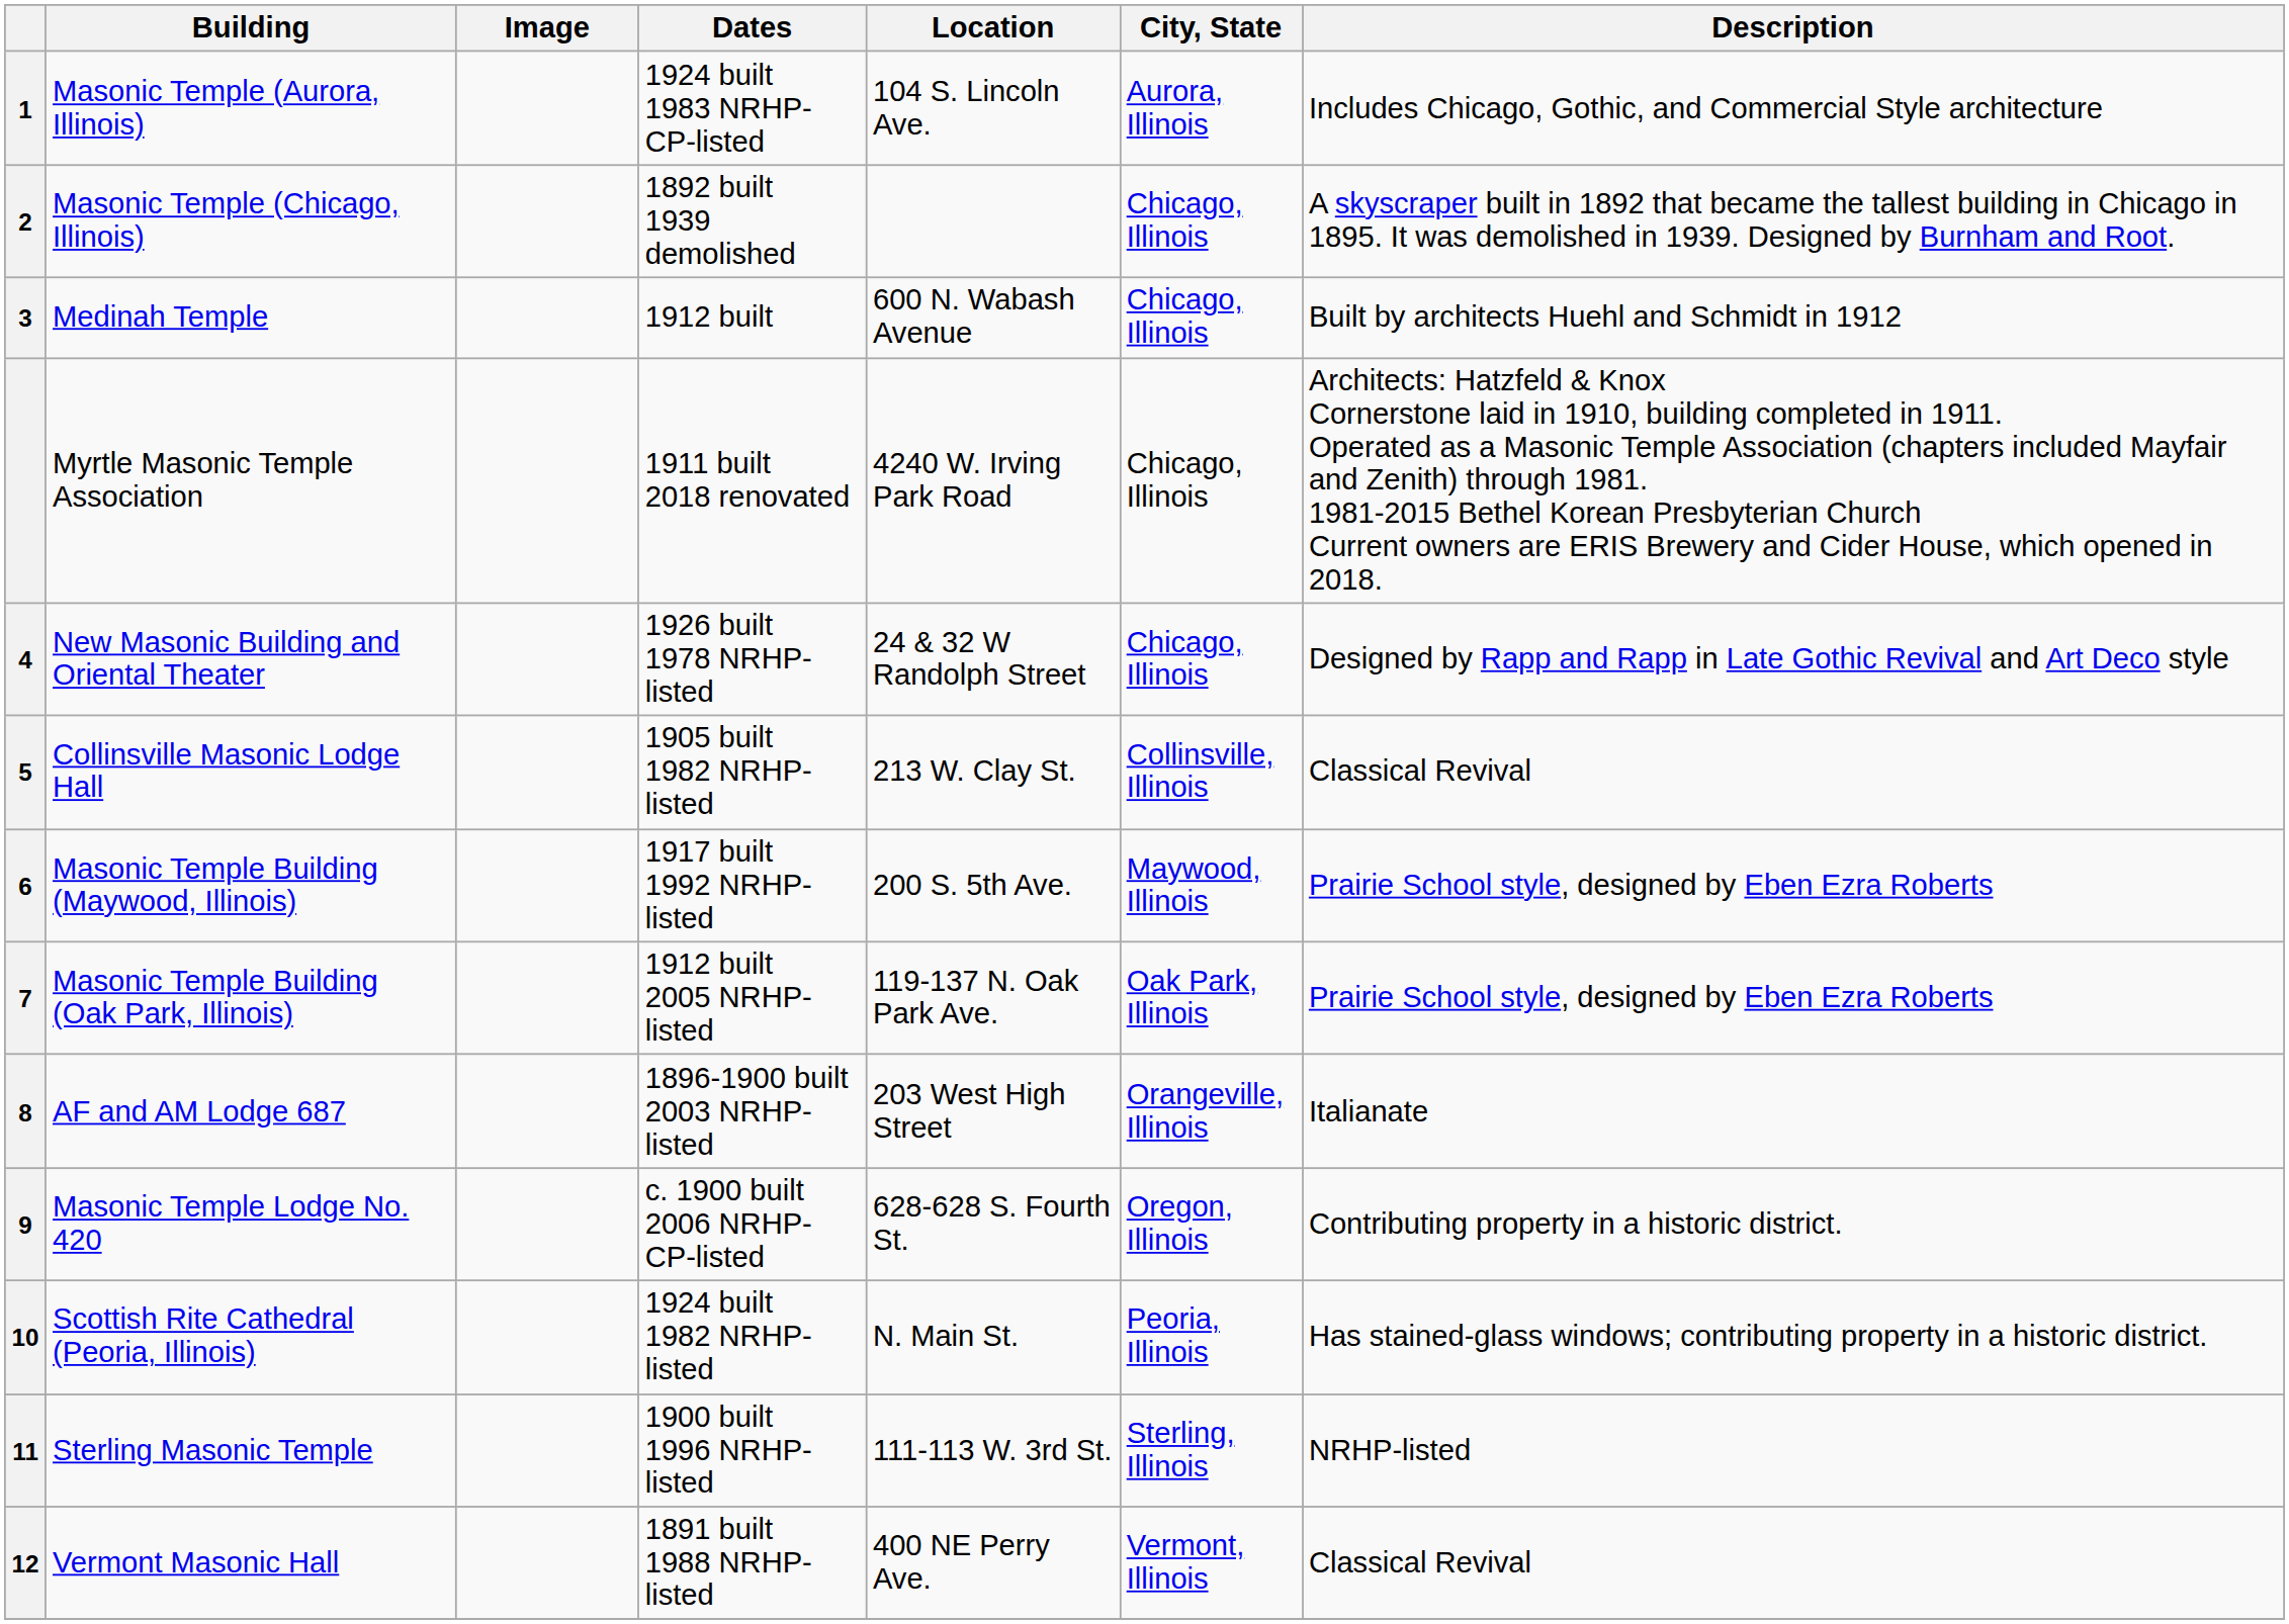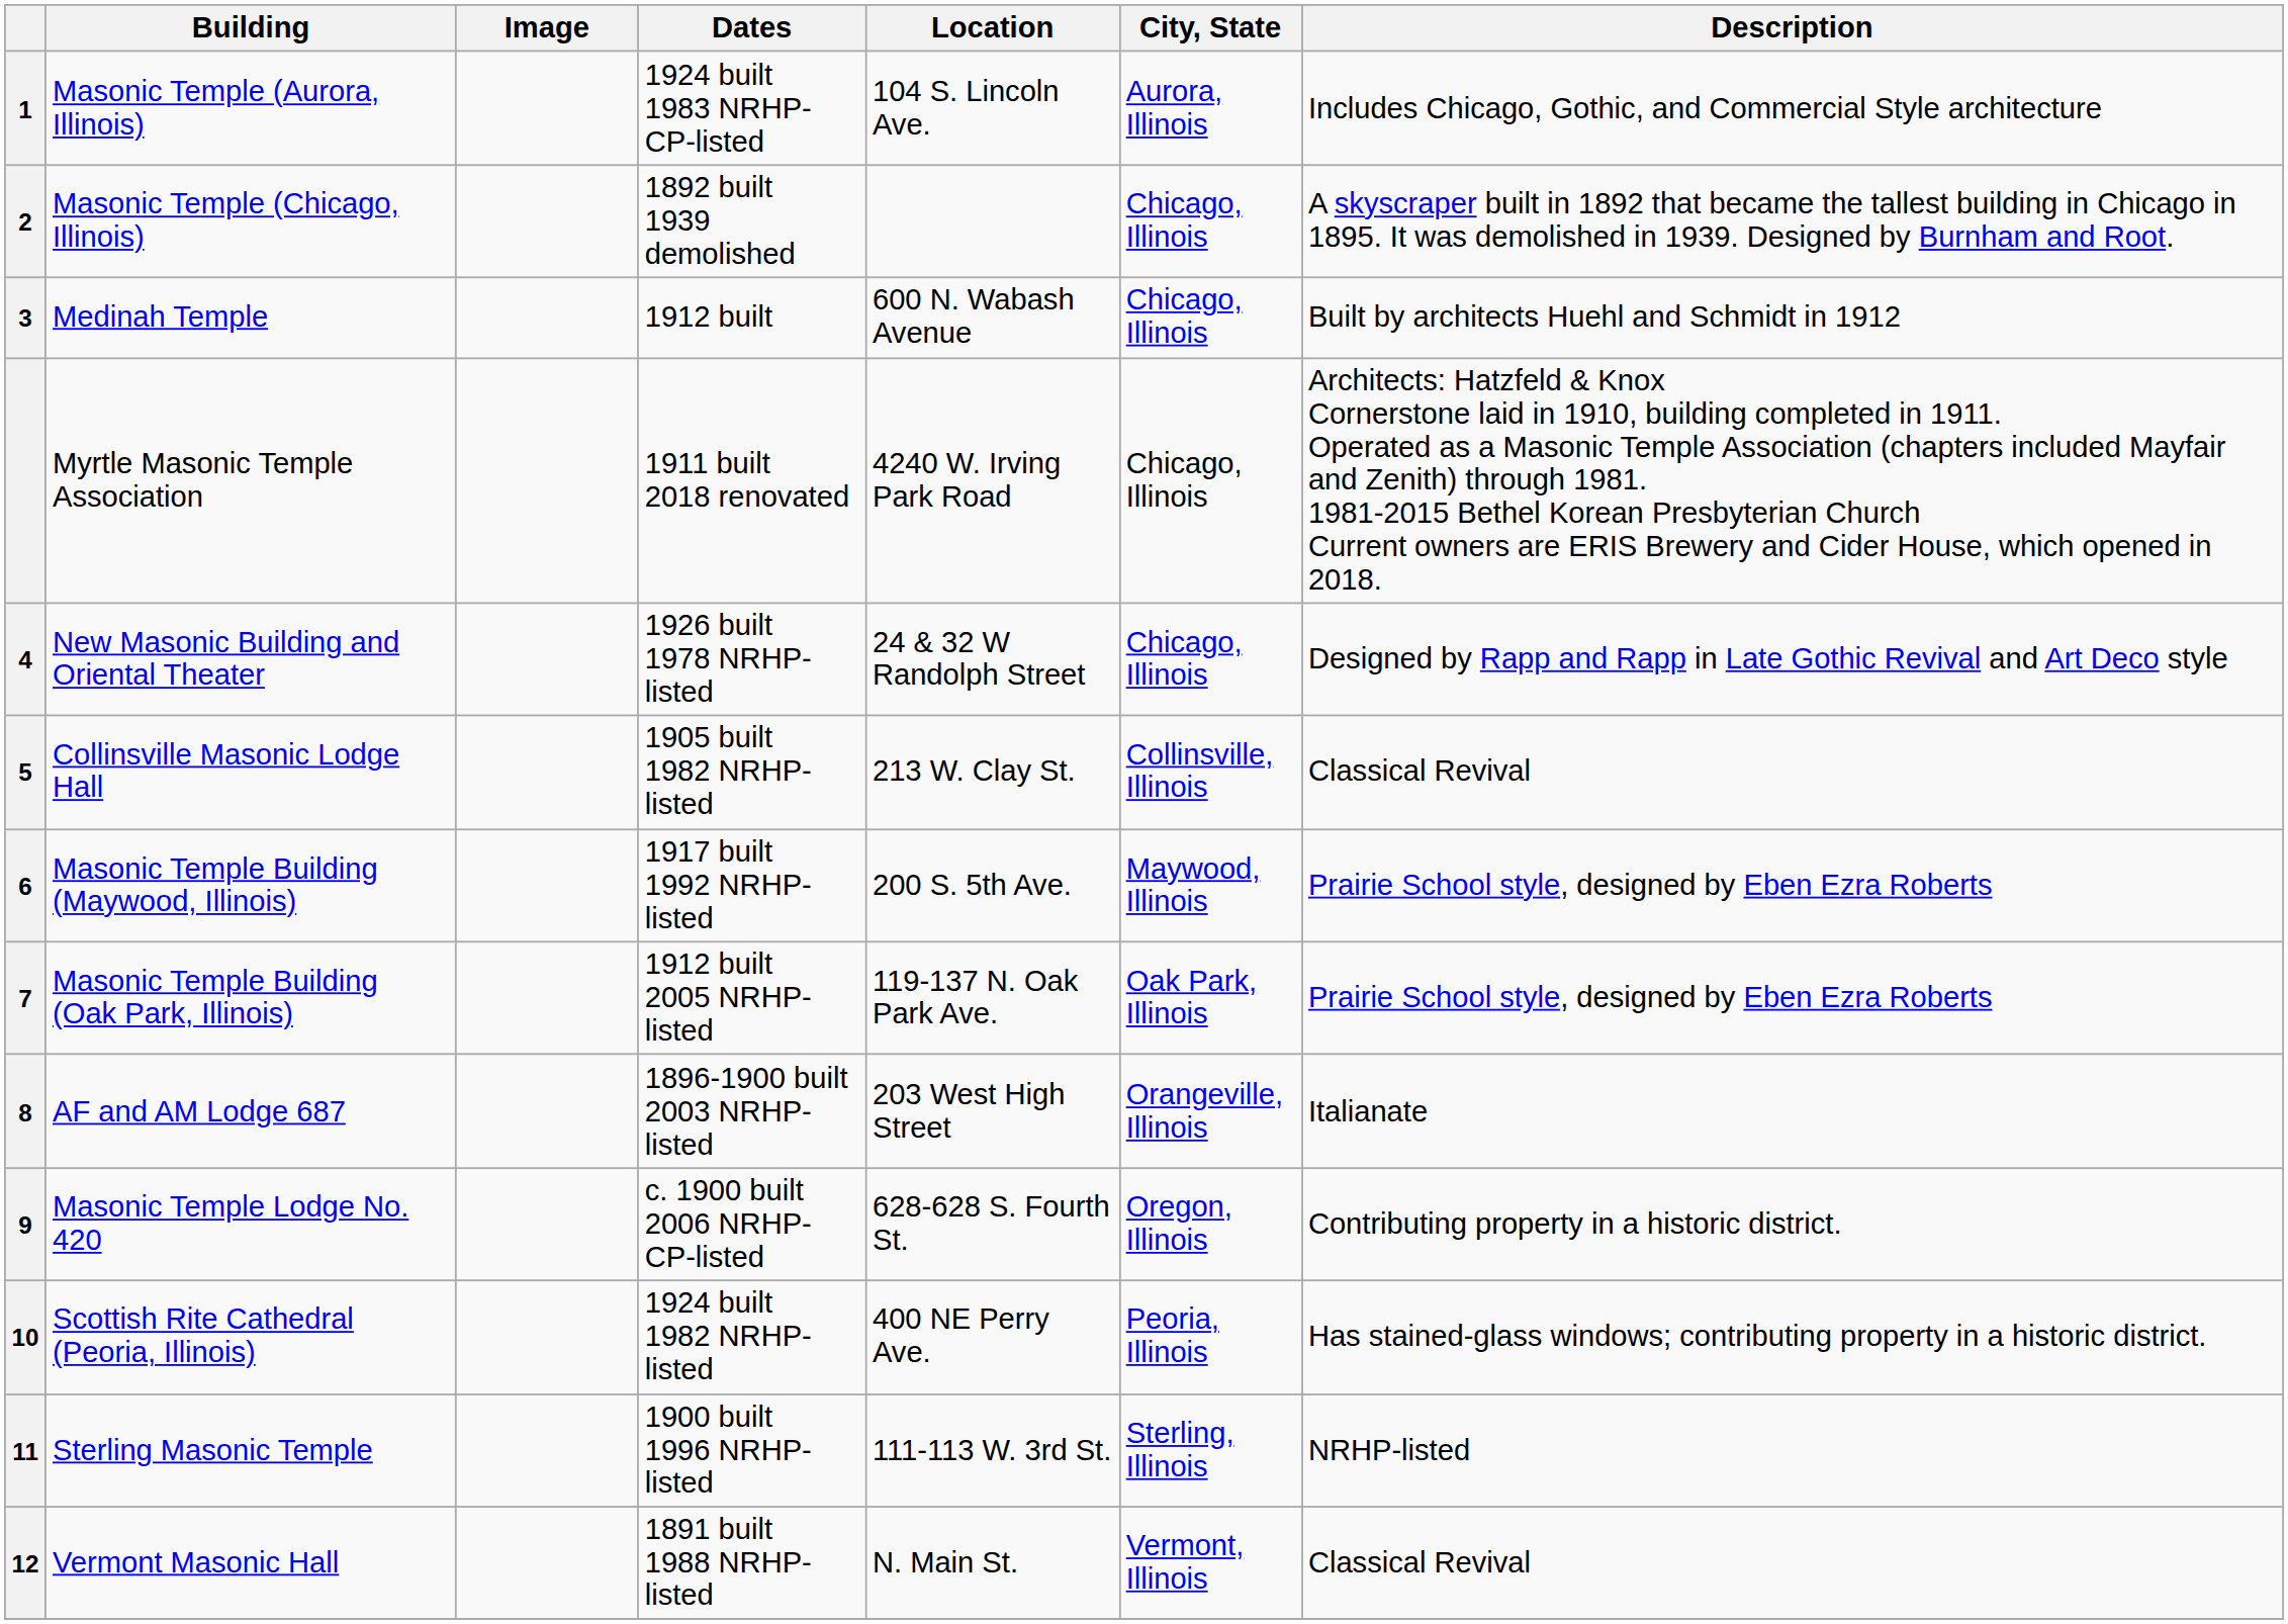Scottish Rite Cathedral (Peoria, Illinois) | Location: N. Main St. -> 400 NE Perry Ave.
Vermont Masonic Hall | Location: 400 NE Perry Ave. -> N. Main St.
